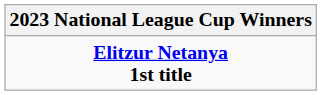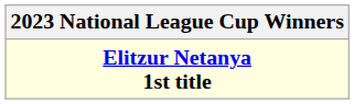row 2 | column 1: no background -> lightyellow background
